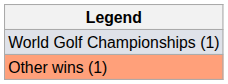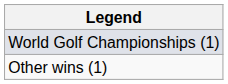row 3 | column 1: lightsalmon background -> no background
